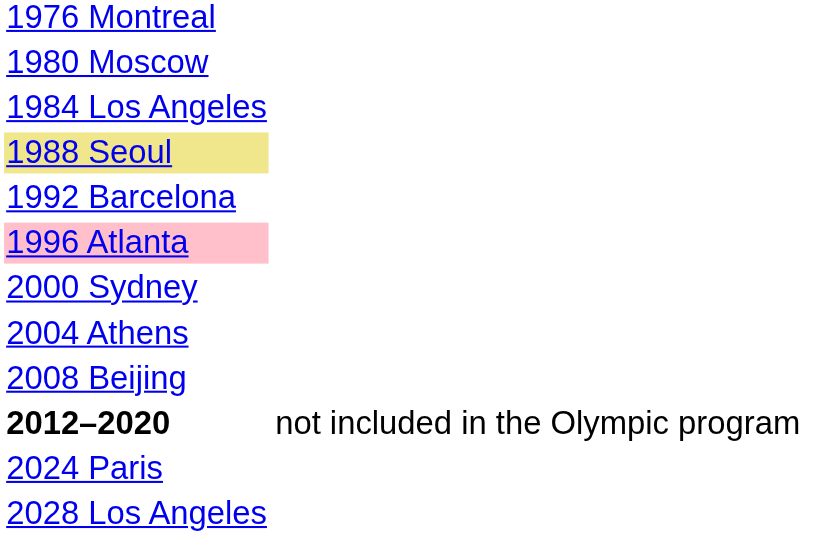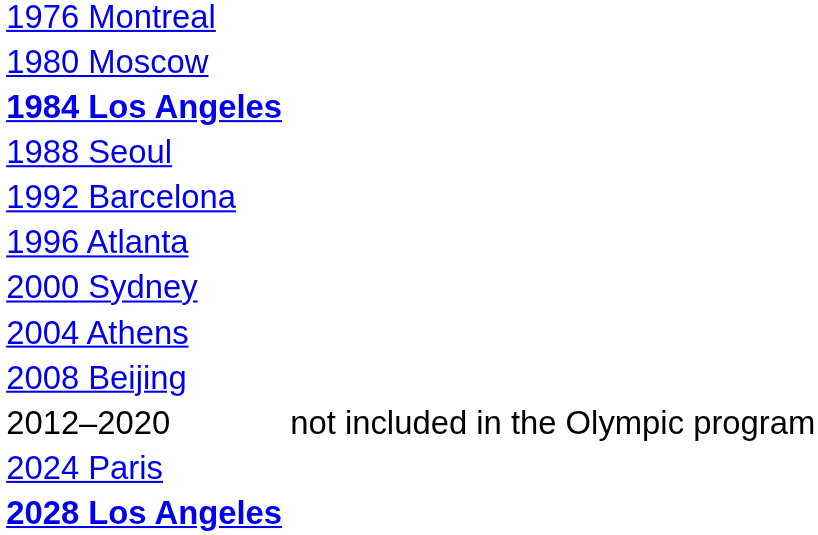1984 Los Angeles | column 1: normal -> bold
1988 Seoul | column 1: khaki background -> no background
1996 Atlanta | column 1: pink background -> no background
2012–2020 | column 1: bold -> normal
2028 Los Angeles | column 1: normal -> bold
